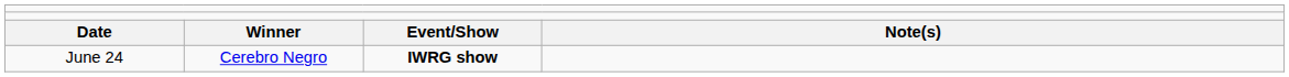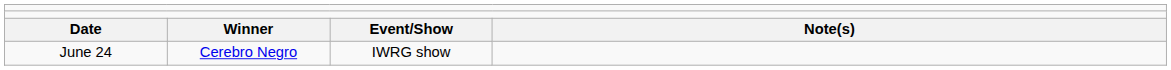June 24 | column 3: bold -> normal
